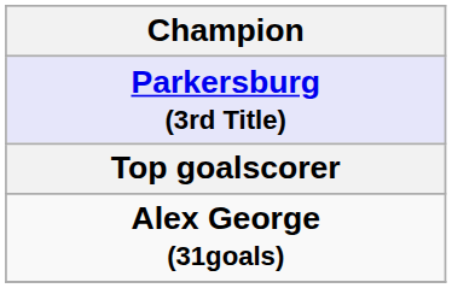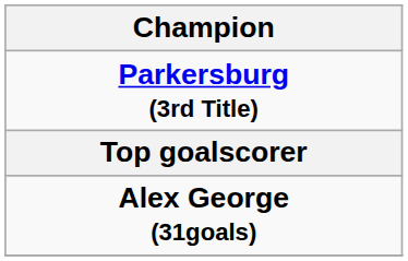row 2 | column 1: lavender background -> no background
